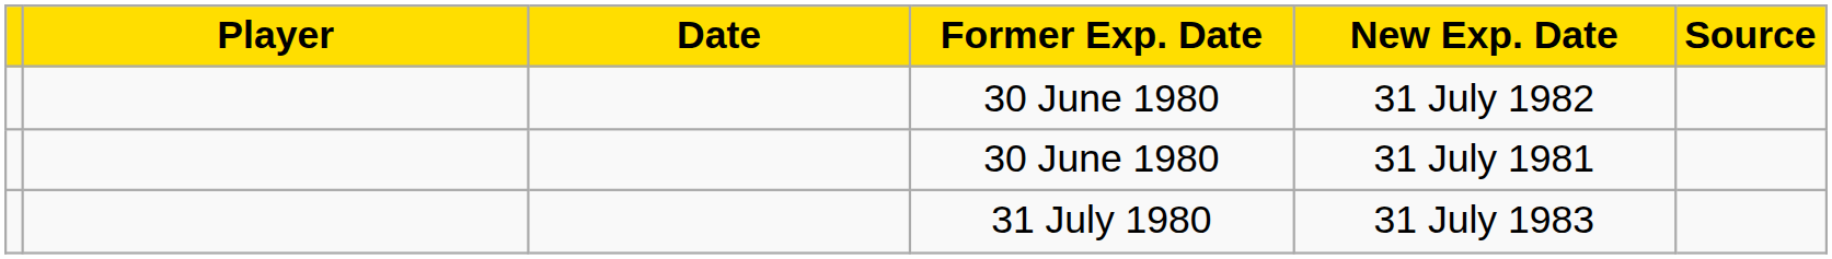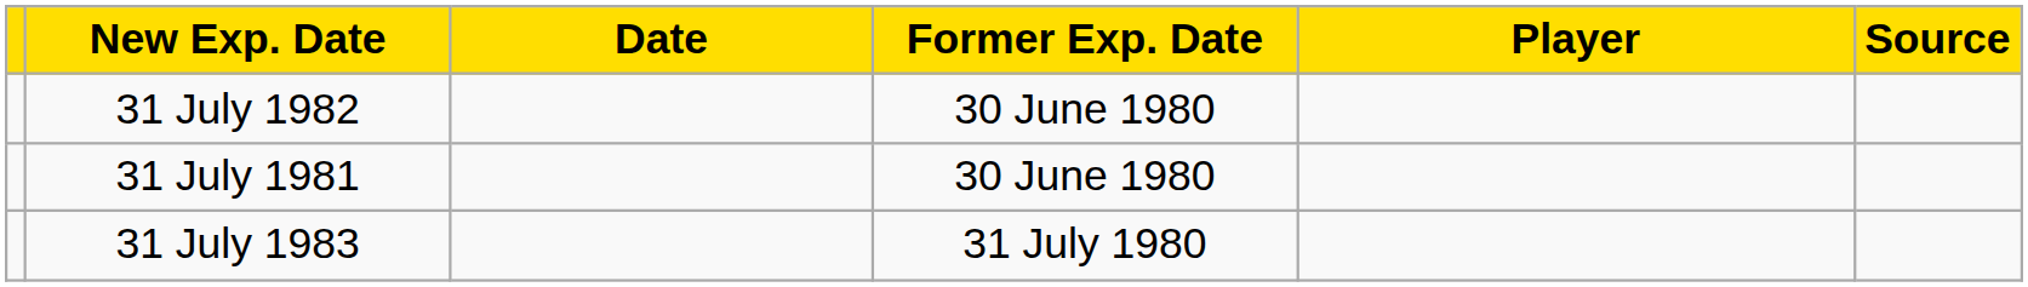columns swapped: Player <-> New Exp. Date
